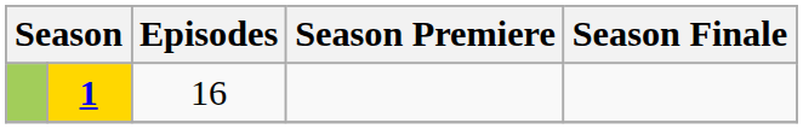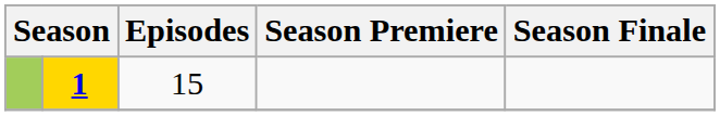row 2 | Episodes: 16 -> 15
